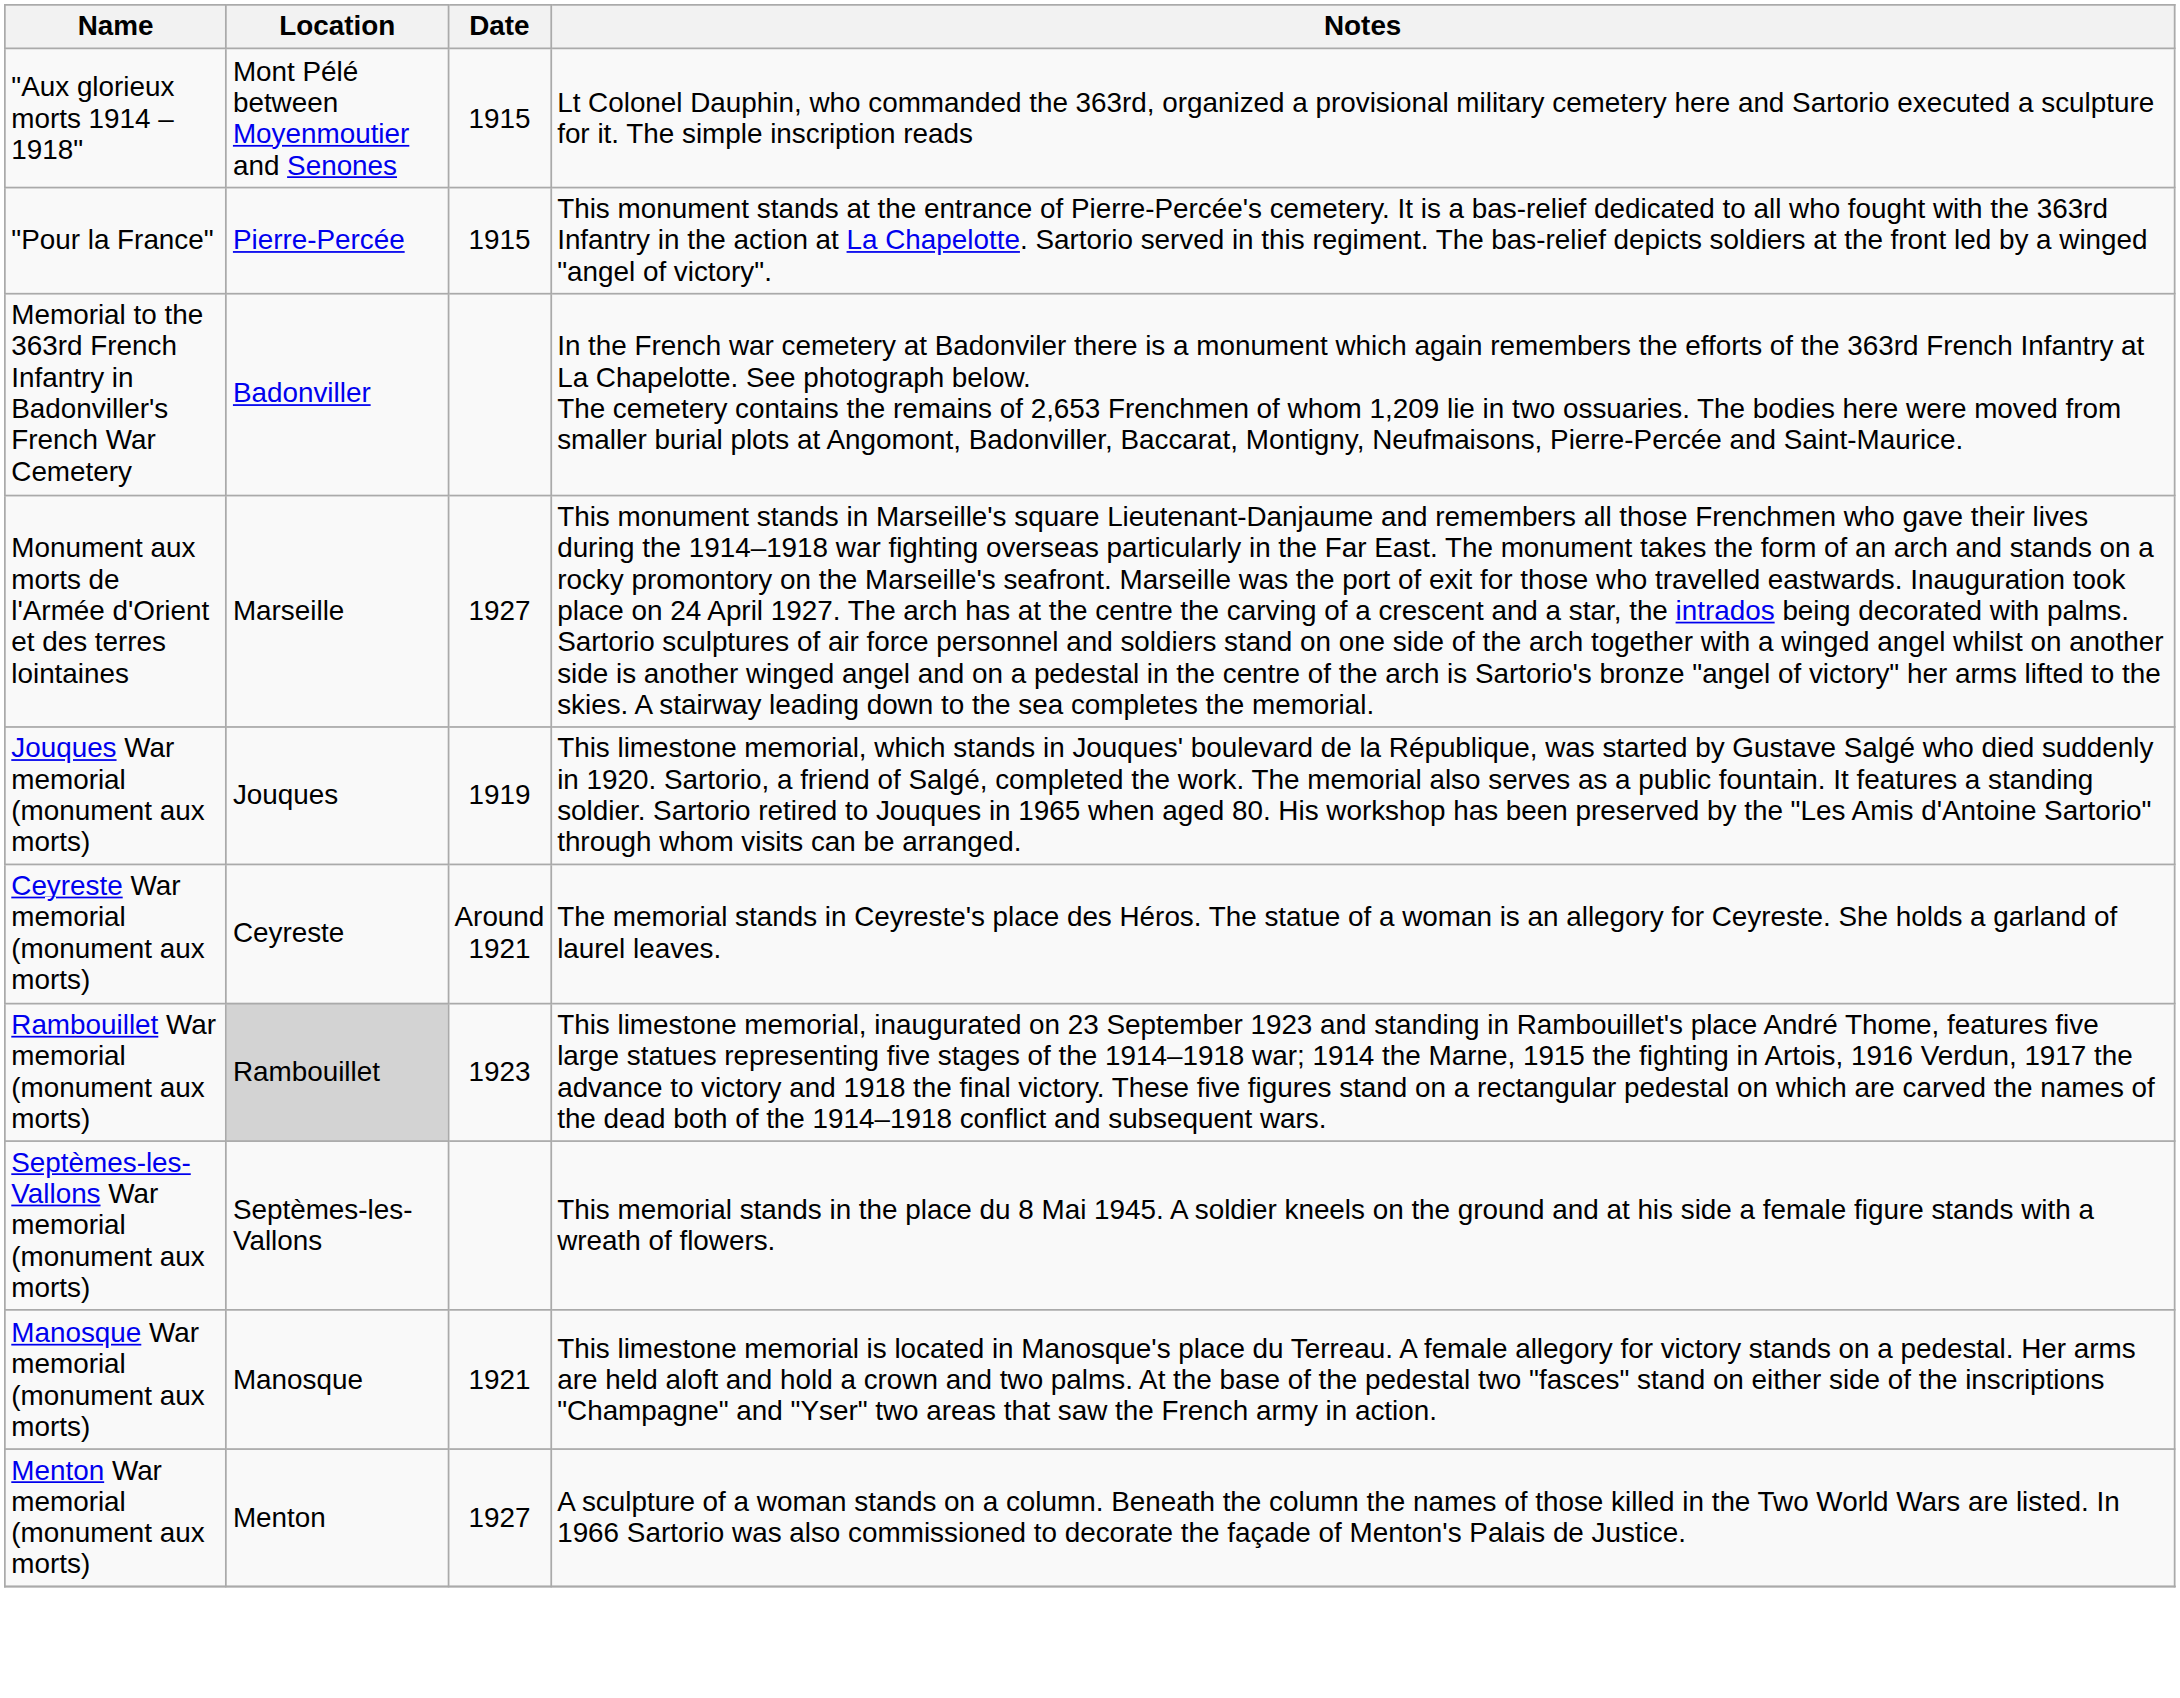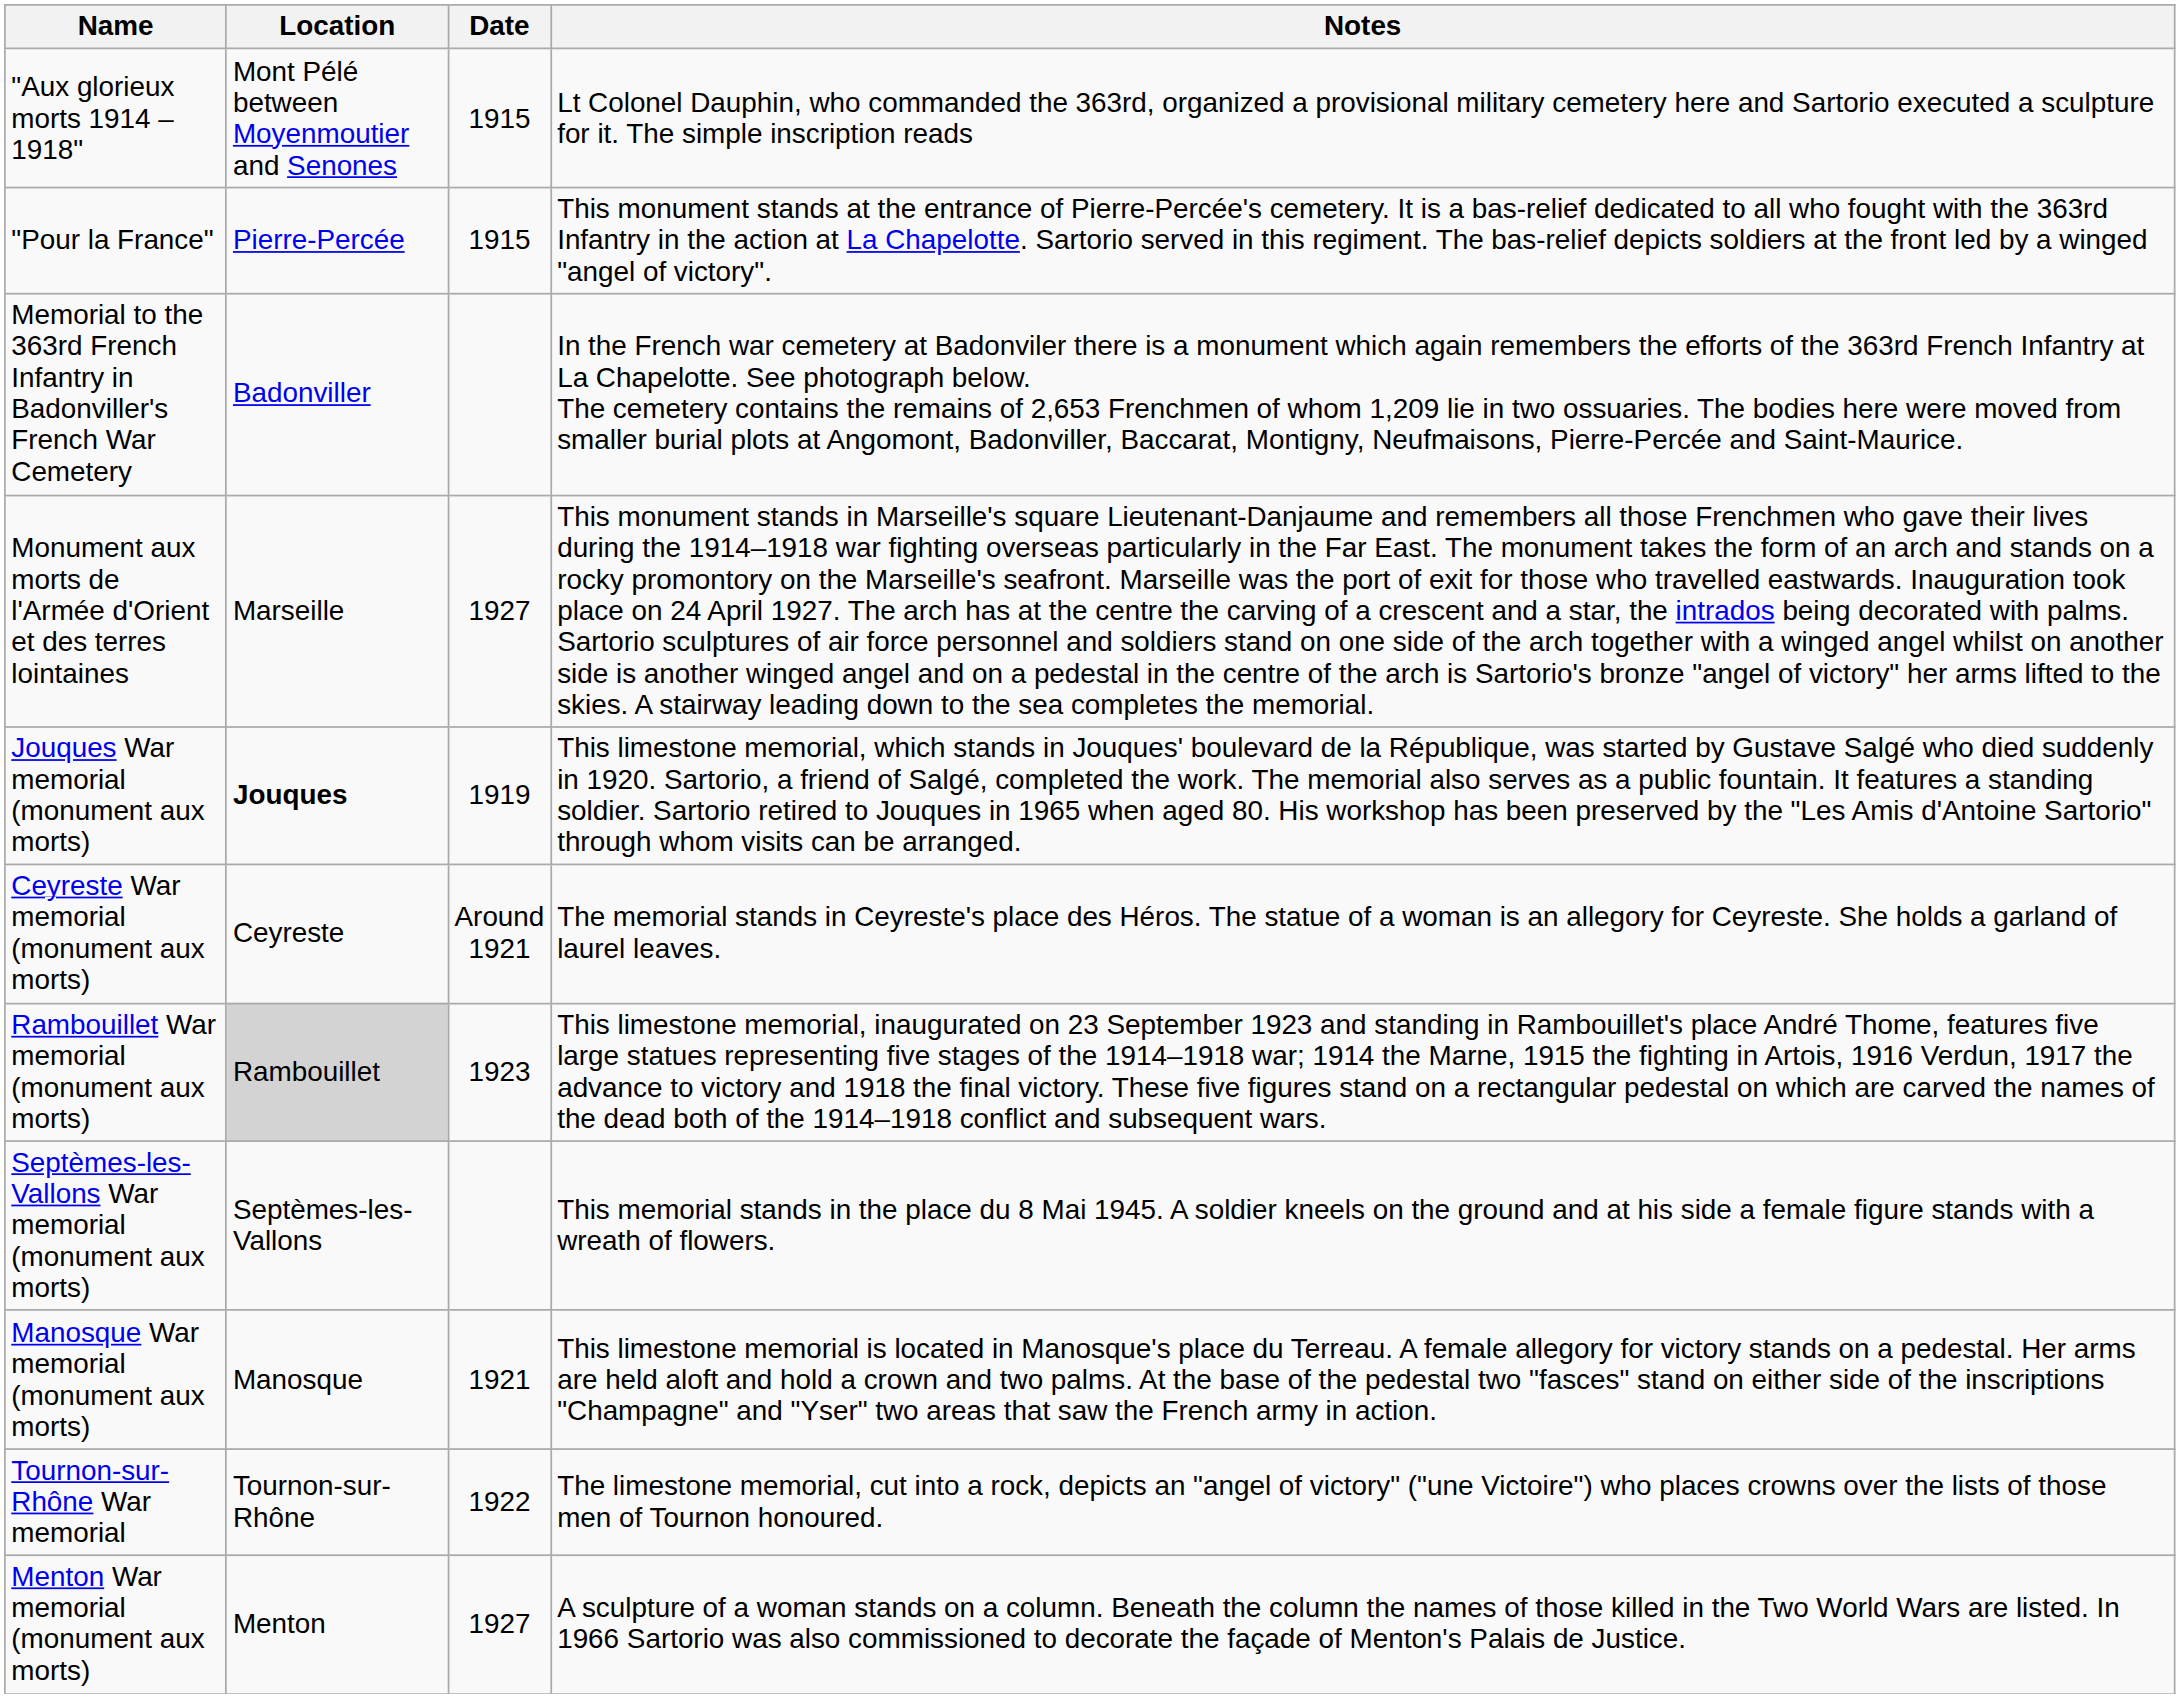Jouques War memorial (monument aux morts) | Location: normal -> bold
+ row: Tournon-sur-Rhône War memorial | Tournon-sur-Rhône | 1922 | The limestone memorial, cut into a rock, depicts an "angel of victory" ("une Victoire") who places crowns over the lists of those men of Tournon honoured.
